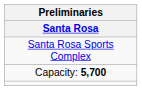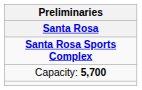row 3 | column 1: normal -> bold
